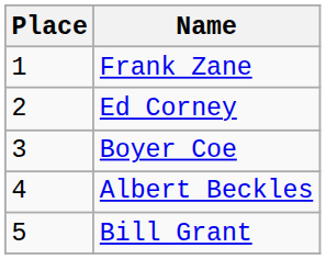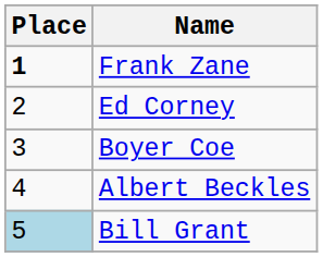Frank Zane | Place: normal -> bold
Bill Grant | Place: no background -> lightblue background
